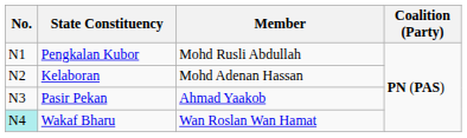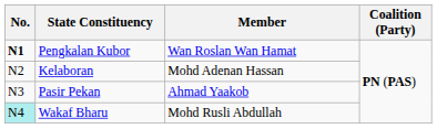Pengkalan Kubor | No.: normal -> bold
Pengkalan Kubor | Member: Mohd Rusli Abdullah -> Wan Roslan Wan Hamat
Wakaf Bharu | Member: Wan Roslan Wan Hamat -> Mohd Rusli Abdullah
